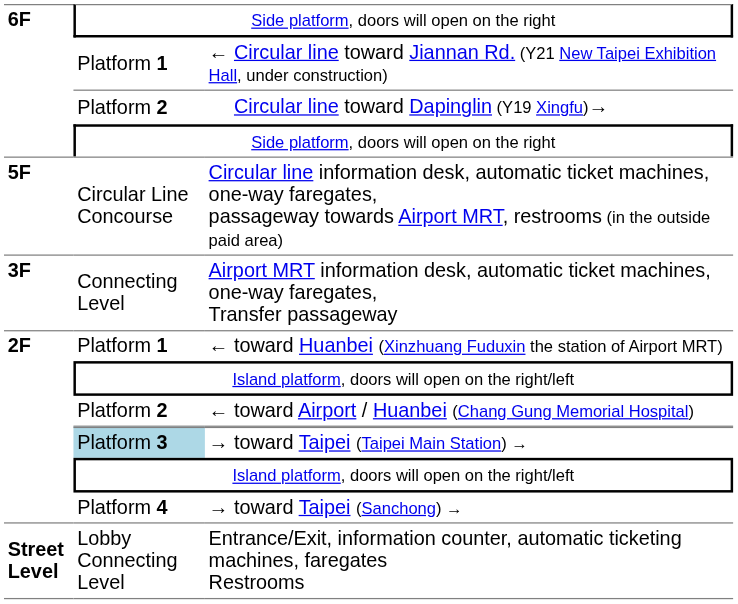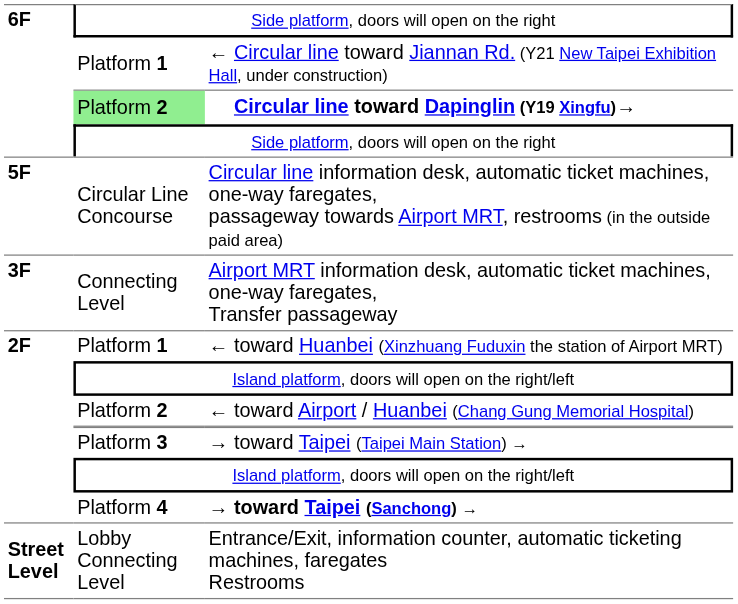Circular line toward Dapinglin (Y19 Xingfu)→ | column 2: no background -> lightgreen background
Circular line toward Dapinglin (Y19 Xingfu)→ | column 3: normal -> bold
→ toward Taipei (Taipei Main Station) → | column 2: lightblue background -> no background
→ toward Taipei (Sanchong) → | column 3: normal -> bold
